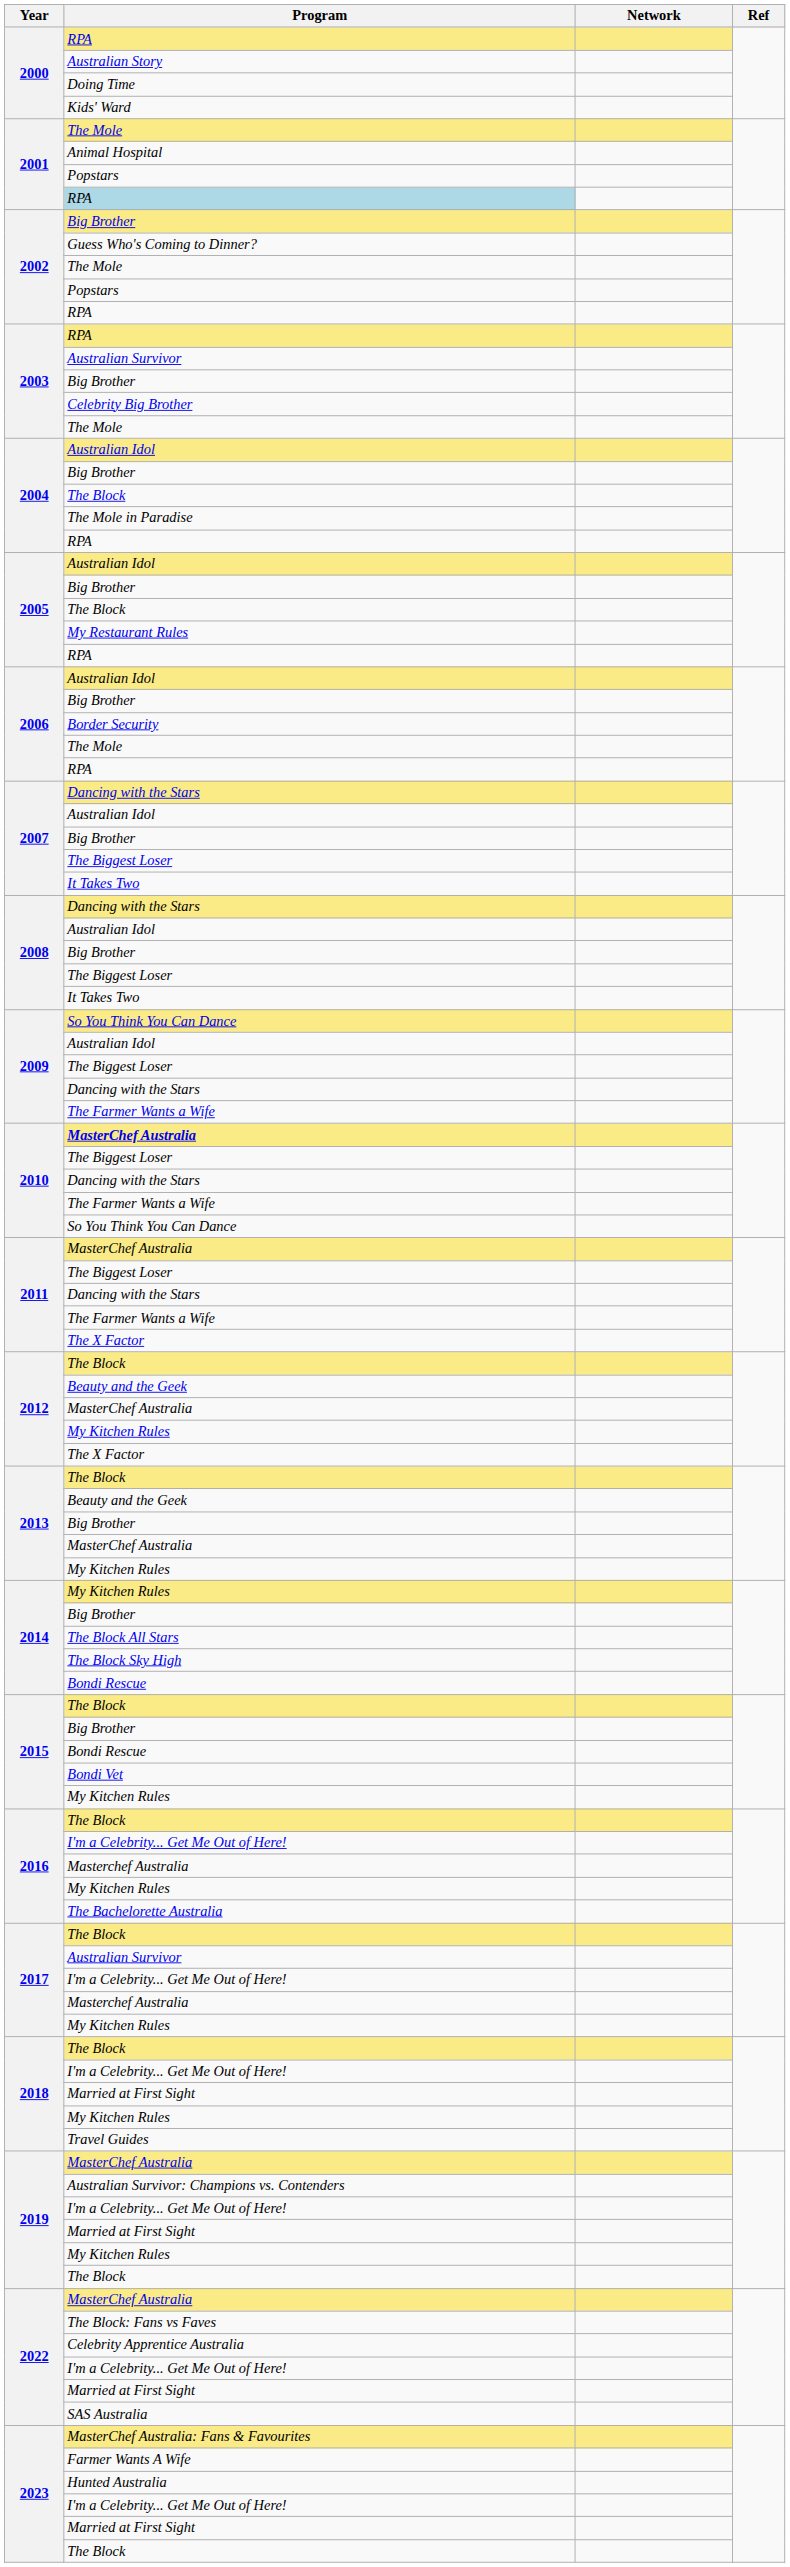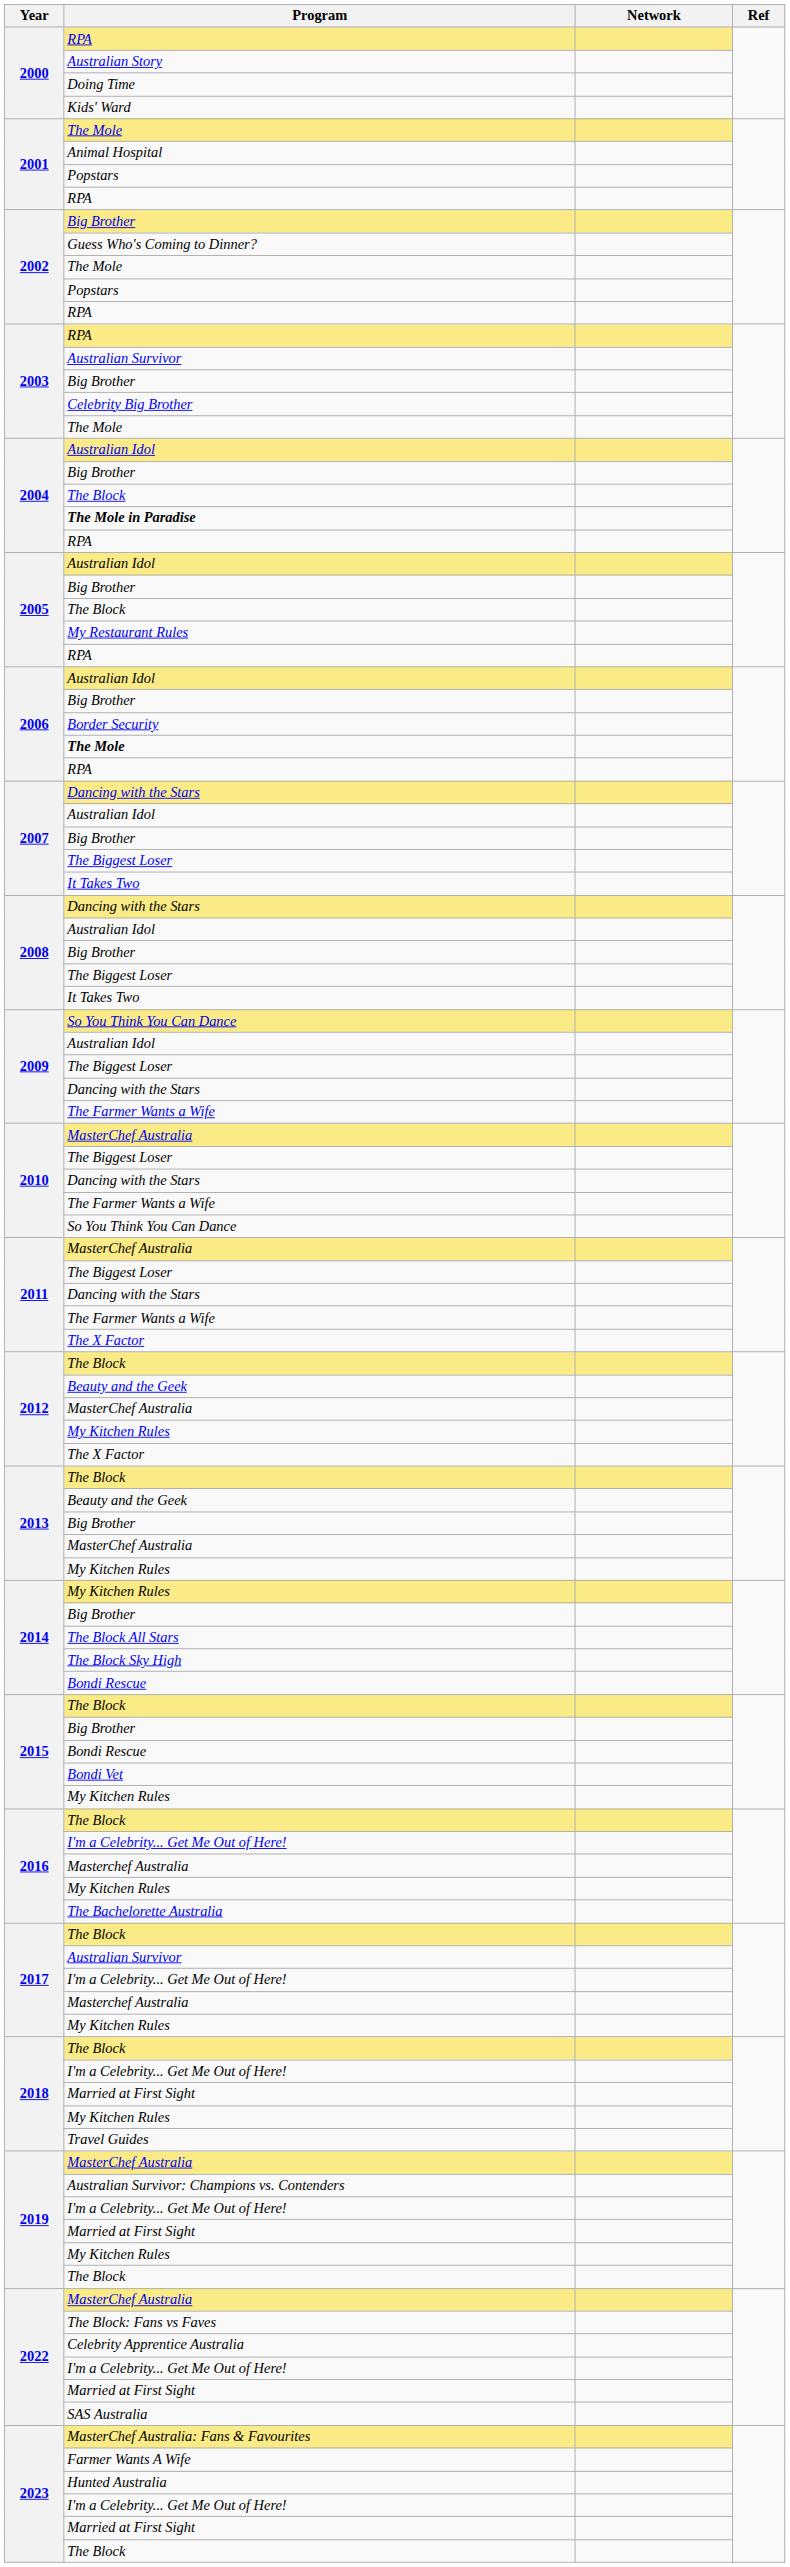2001 / RPA | Program: lightblue background -> no background
The Mole in Paradise | Program: normal -> bold
2006 / The Mole | Program: normal -> bold
2010 / MasterChef Australia | Program: bold -> normal
